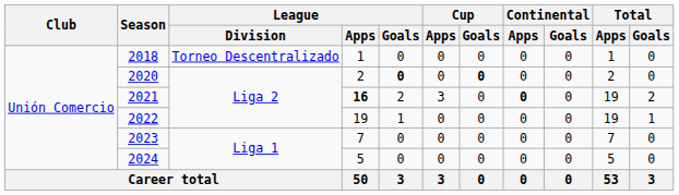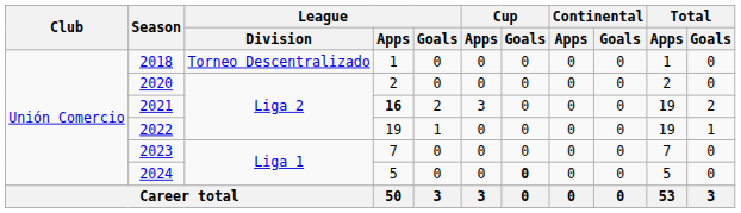2020 | League / Goals: bold -> normal
2020 | Cup / Goals: bold -> normal
2021 | Continental / Apps: bold -> normal
2024 | Cup / Goals: normal -> bold
